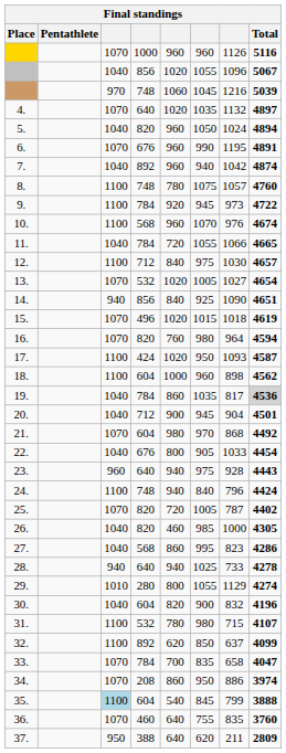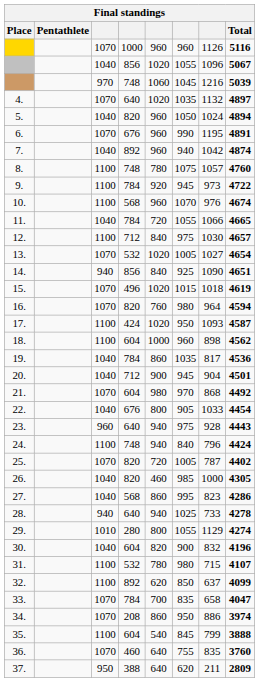19. | Total: lightgrey background -> no background
35. | column 3: lightblue background -> no background
